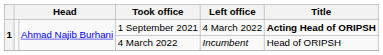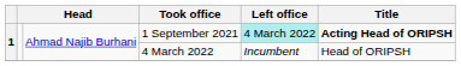1 September 2021 | Left office: no background -> paleturquoise background
